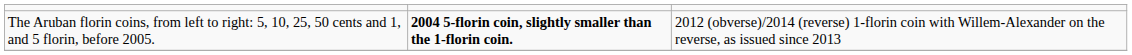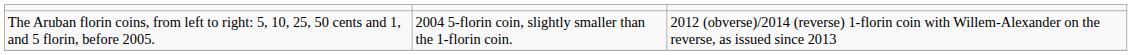row 2 | column 2: bold -> normal
